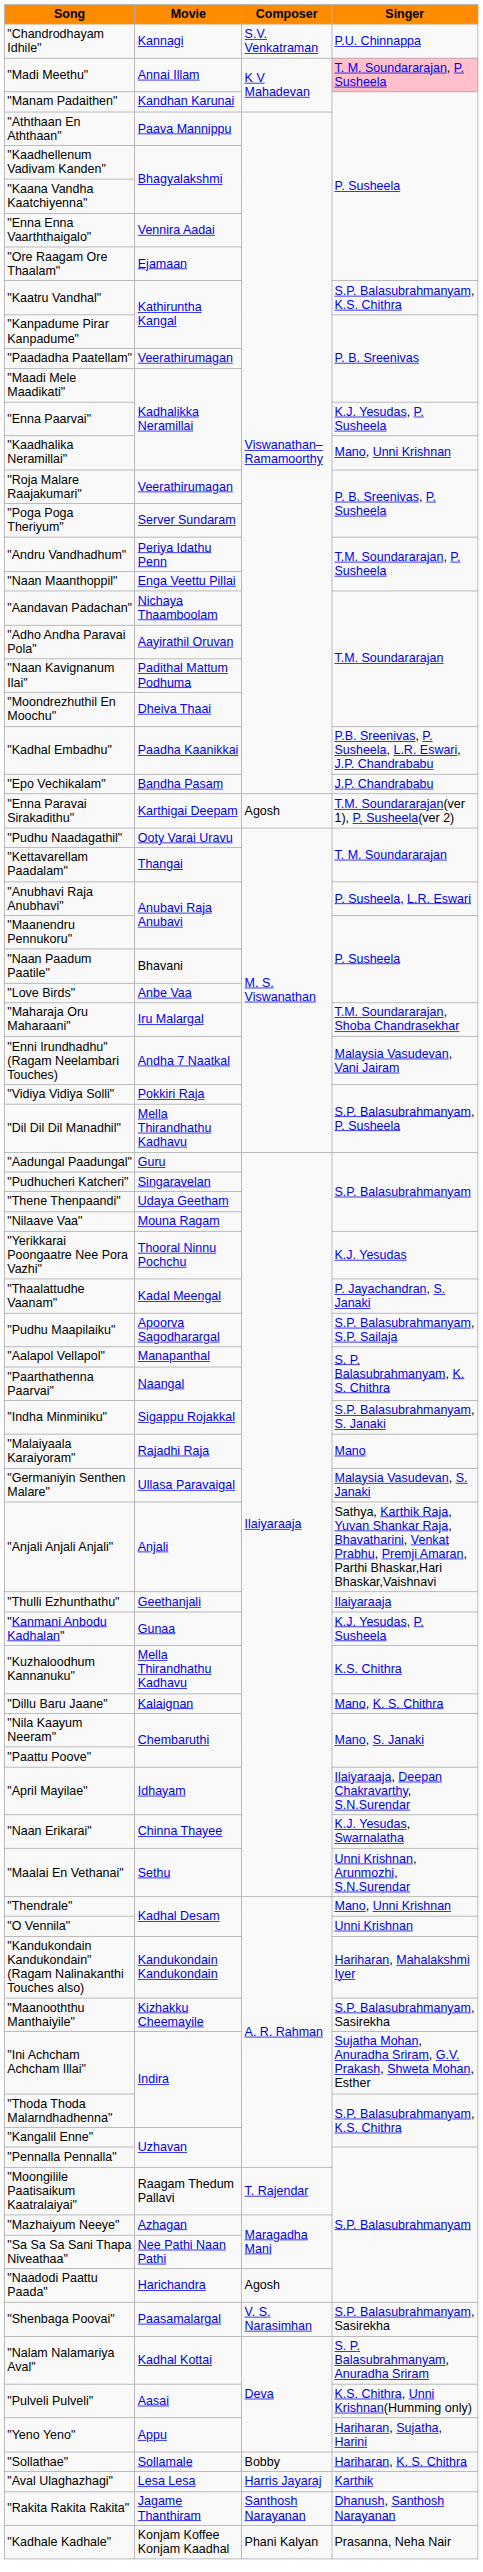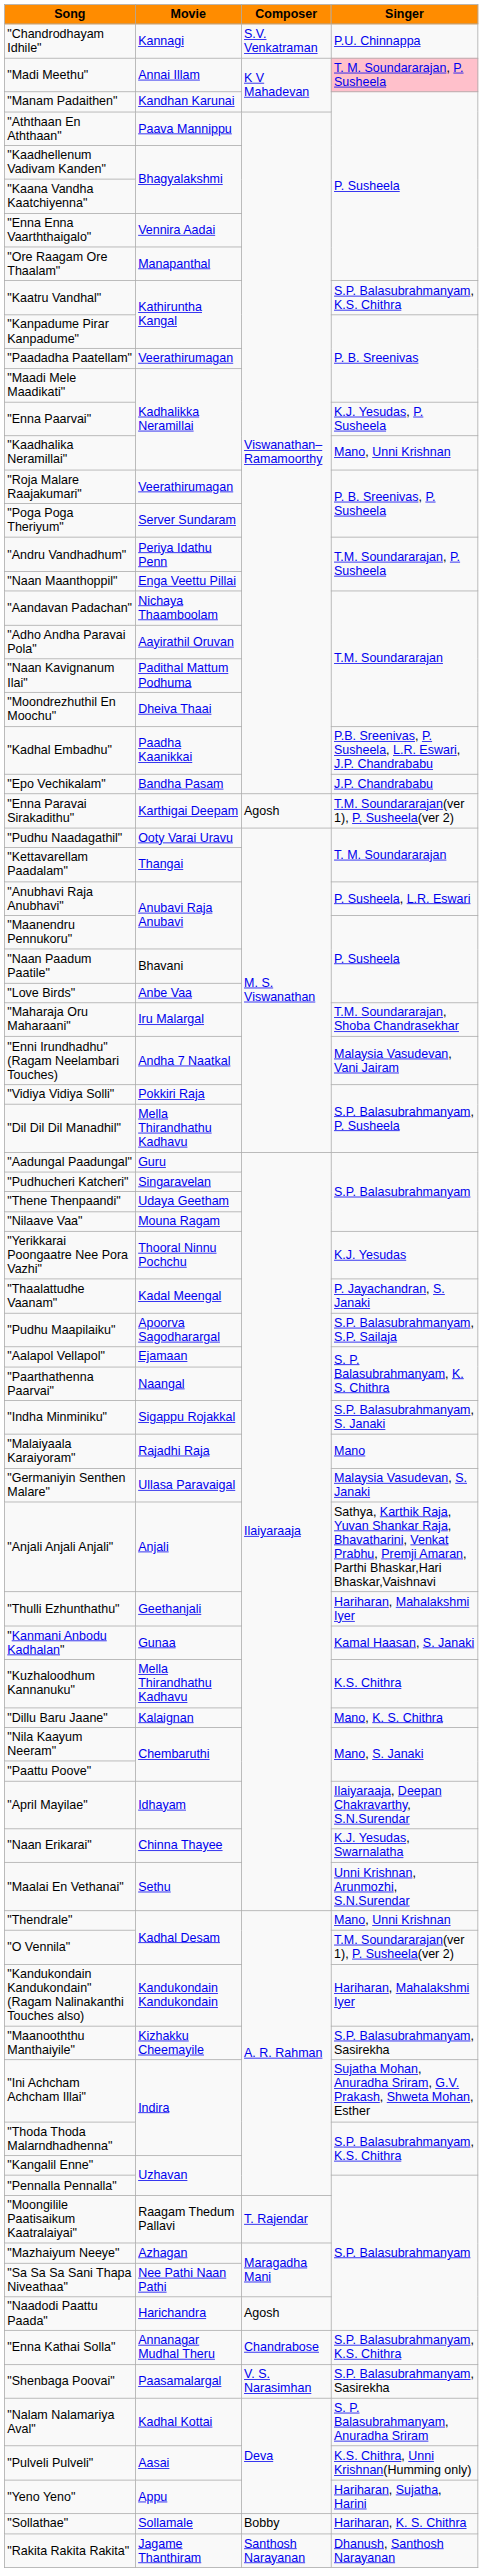"Ore Raagam Ore Thaalam" | Movie: Ejamaan -> Manapanthal
"Aalapol Vellapol" | Movie: Manapanthal -> Ejamaan
"Thulli Ezhunthathu" | Singer: Ilaiyaraaja -> Hariharan, Mahalakshmi Iyer
"Kanmani Anbodu Kadhalan" | Singer: K.J. Yesudas, P. Susheela -> Kamal Haasan, S. Janaki
"O Vennila" | Singer: Unni Krishnan -> T.M. Soundararajan(ver 1), P. Susheela(ver 2)
+ row: "Enna Kathai Solla" | Annanagar Mudhal Theru | Chandrabose | S.P. Balasubrahmanyam, K.S. Chithra
- row: "Aval Ulaghazhagi" | Lesa Lesa | Harris Jayaraj | Karthik
- row: "Kadhale Kadhale" | Konjam Koffee Konjam Kaadhal | Phani Kalyan | Prasanna, Neha Nair
